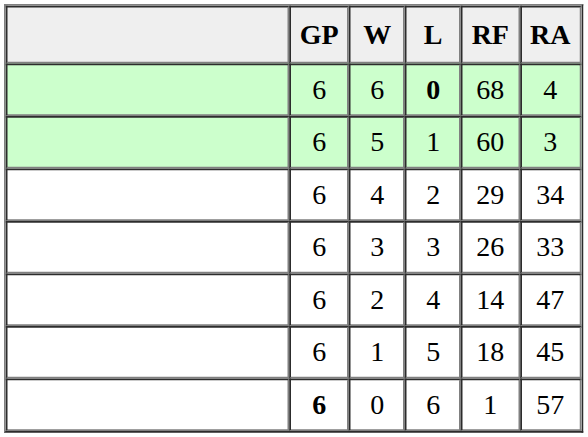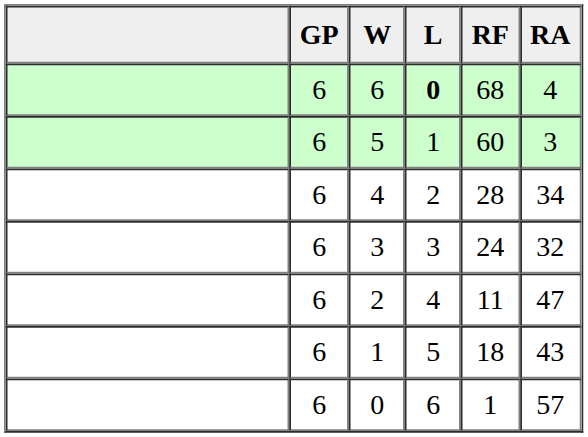row 4 | RF: 29 -> 28
row 5 | RF: 26 -> 24
row 5 | RA: 33 -> 32
row 6 | RF: 14 -> 11
row 7 | RA: 45 -> 43
row 8 | GP: bold -> normal
